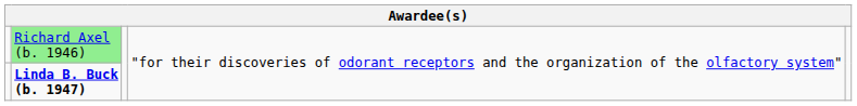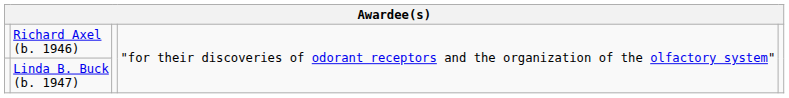Richard Axel (b. 1946) | column 2: lightgreen background -> no background
Linda B. Buck (b. 1947) | column 2: bold -> normal
